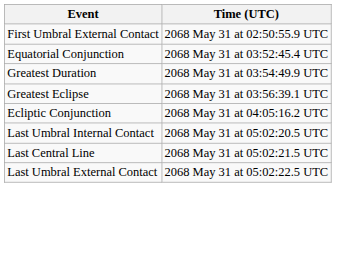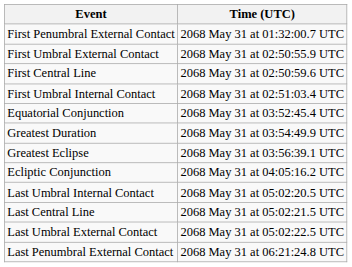+ row: First Penumbral External Contact | 2068 May 31 at 01:32:00.7 UTC
+ row: First Central Line | 2068 May 31 at 02:50:59.6 UTC
+ row: First Umbral Internal Contact | 2068 May 31 at 02:51:03.4 UTC
+ row: Last Penumbral External Contact | 2068 May 31 at 06:21:24.8 UTC
